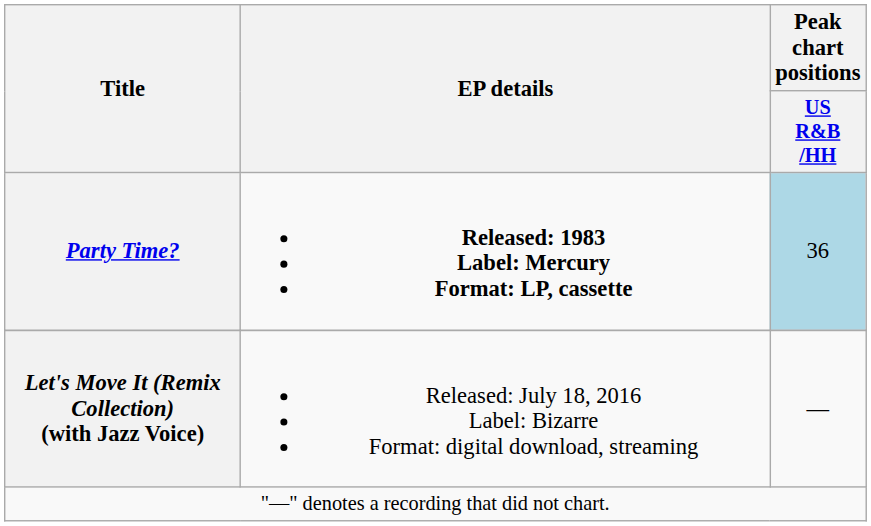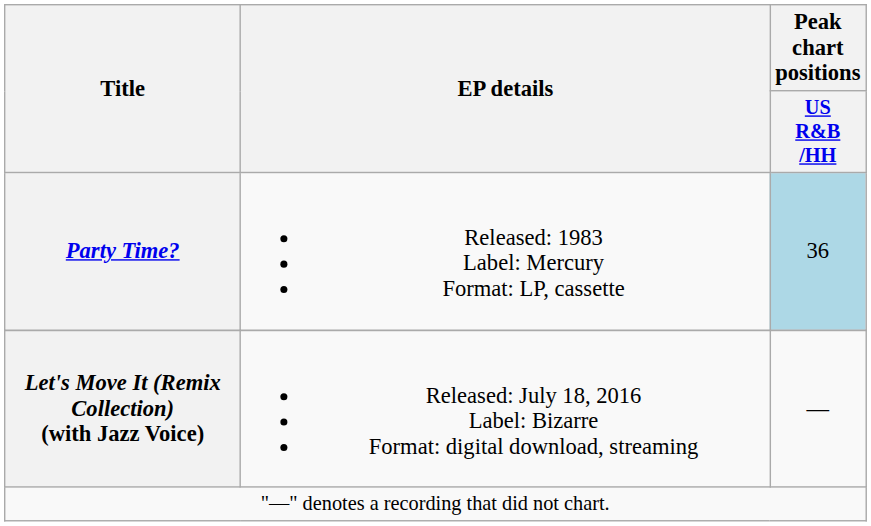Party Time? | EP details: bold -> normal
